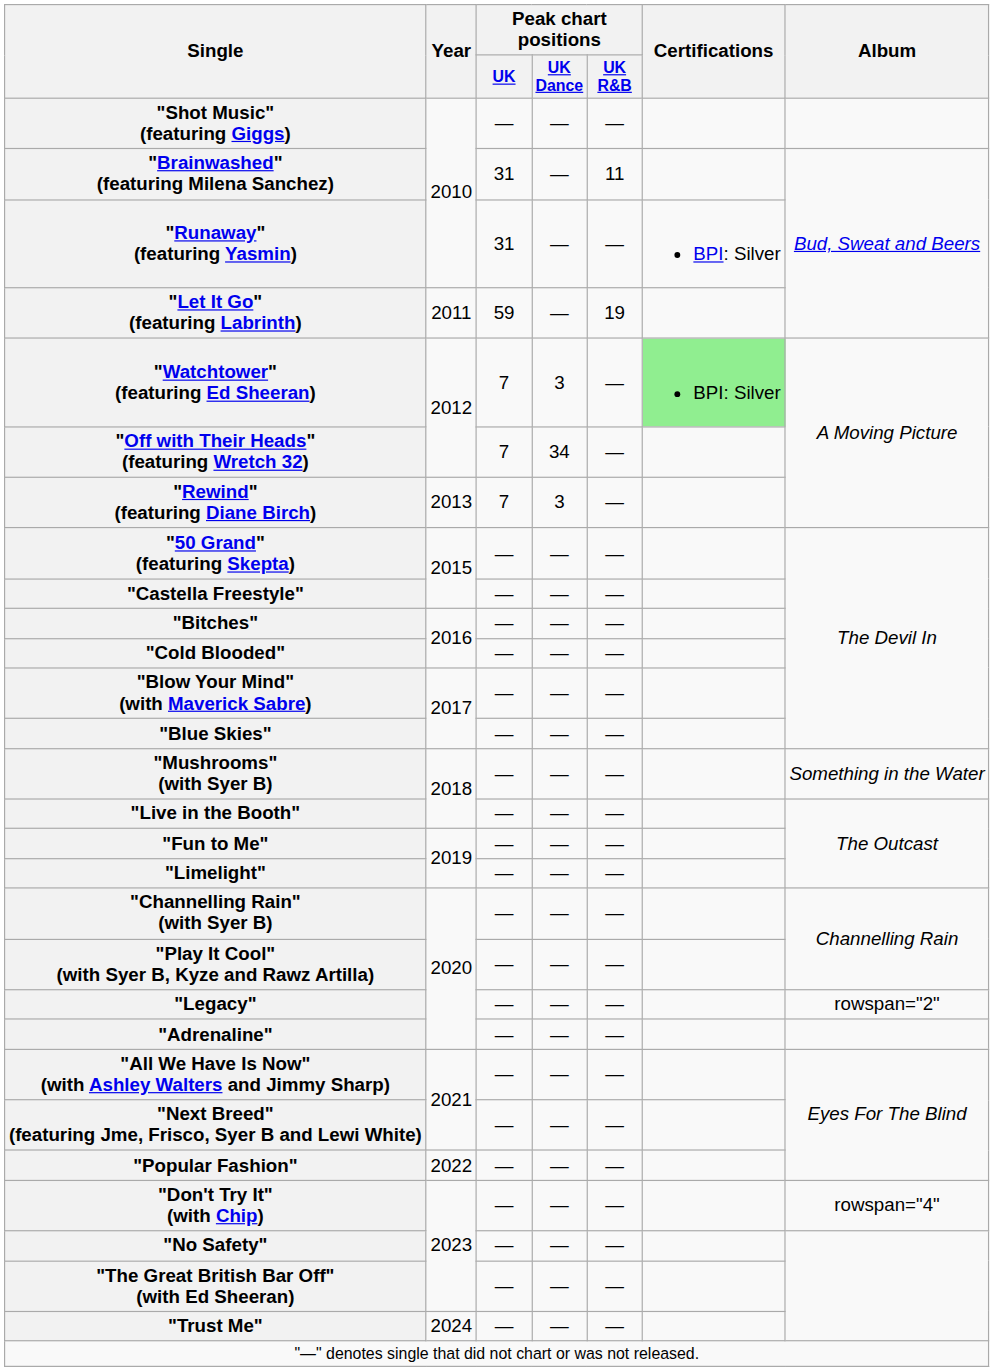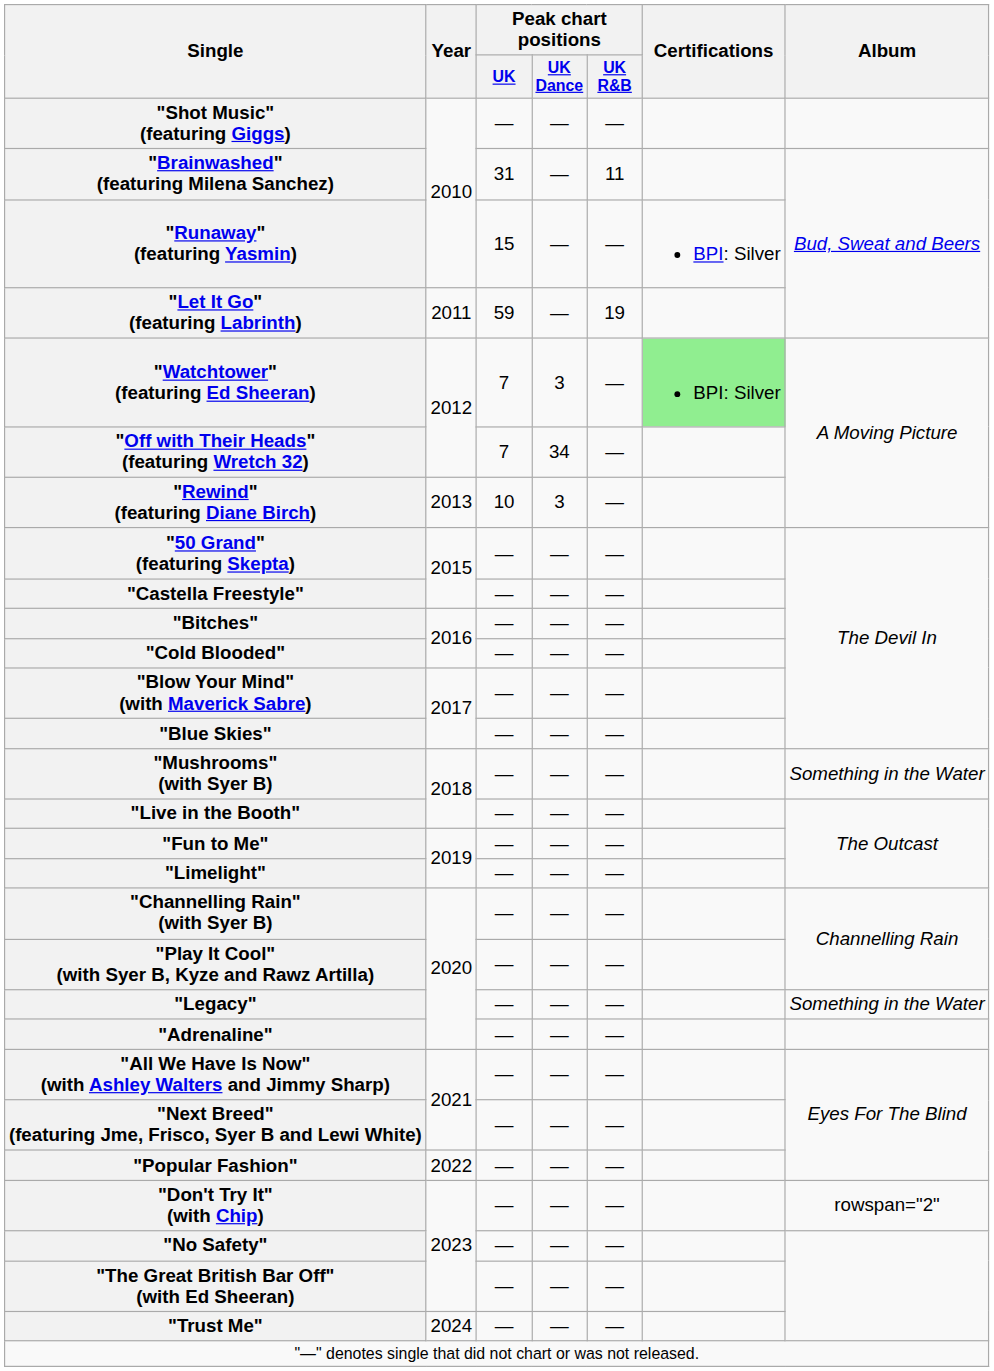"Runaway" (featuring Yasmin) | Peak chart positions / UK: 31 -> 15
"Rewind" (featuring Diane Birch) | Peak chart positions / UK: 7 -> 10
"Legacy" | Album: rowspan="2" -> Something in the Water
"Don't Try It" (with Chip) | Album: rowspan="4" -> rowspan="2"
